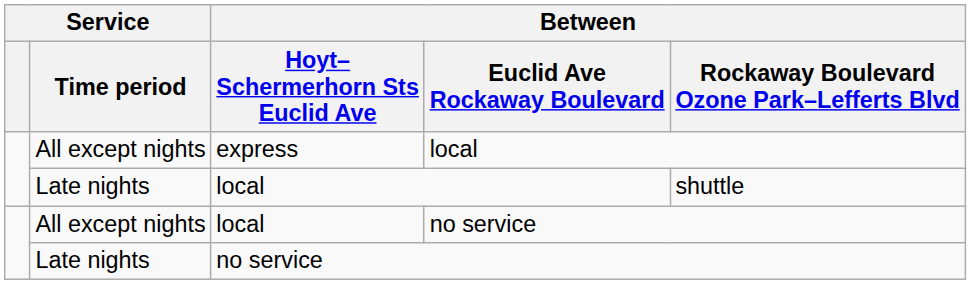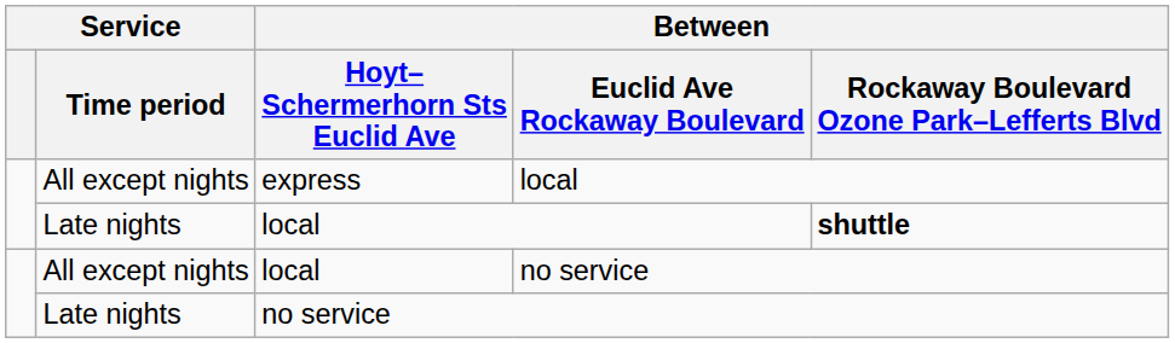Late nights / local | Between / Rockaway Boulevard Ozone Park–Lefferts Blvd: normal -> bold
